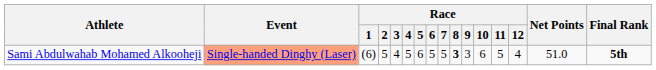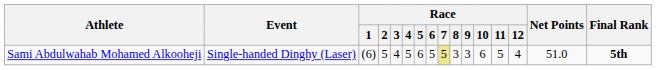Sami Abdulwahab Mohamed Alkooheji | Event: lightsalmon background -> no background
Sami Abdulwahab Mohamed Alkooheji | Race / 7: no background -> khaki background
Sami Abdulwahab Mohamed Alkooheji | Race / 8: bold -> normal
